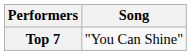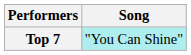Top 7 | Song: no background -> paleturquoise background
